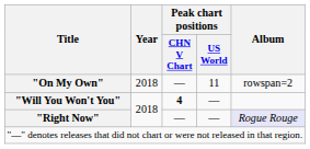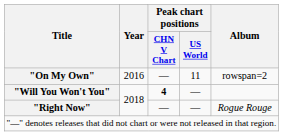"On My Own" | Year: 2018 -> 2016
"Right Now" | Album: lavender background -> no background
